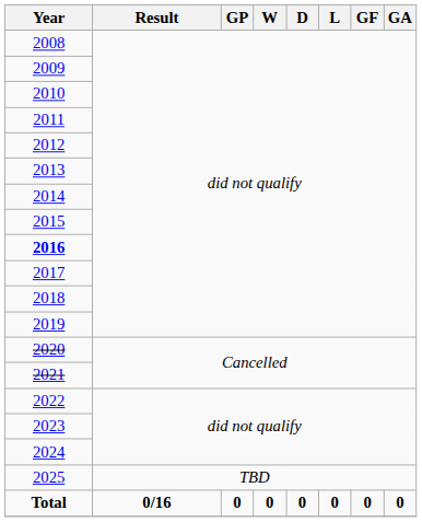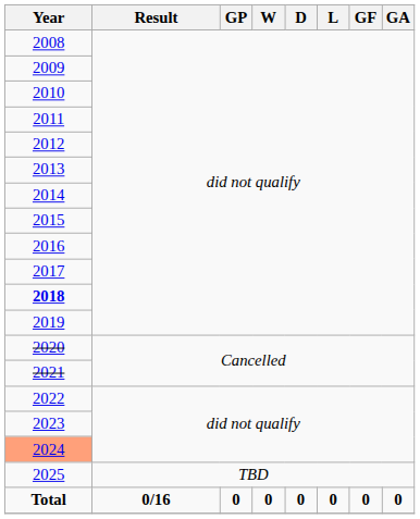2016 | Year: bold -> normal
2018 | Year: normal -> bold
2024 | Year: no background -> lightsalmon background
